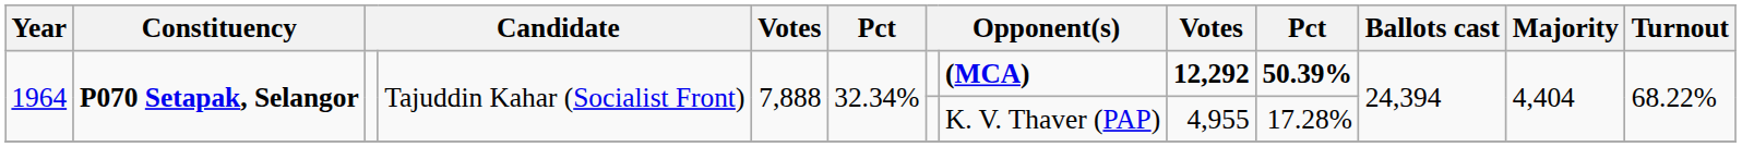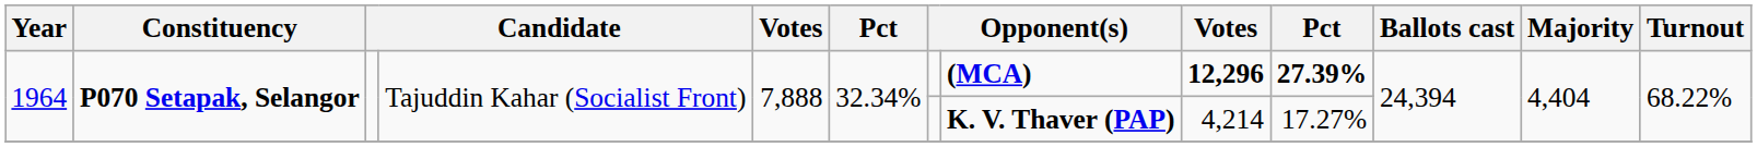row 2 | column 9: 12,292 -> 12,296
row 2 | column 10: 50.39% -> 27.39%
row 3 | column 8: normal -> bold
row 3 | column 9: 4,955 -> 4,214
row 3 | column 10: 17.28% -> 17.27%
